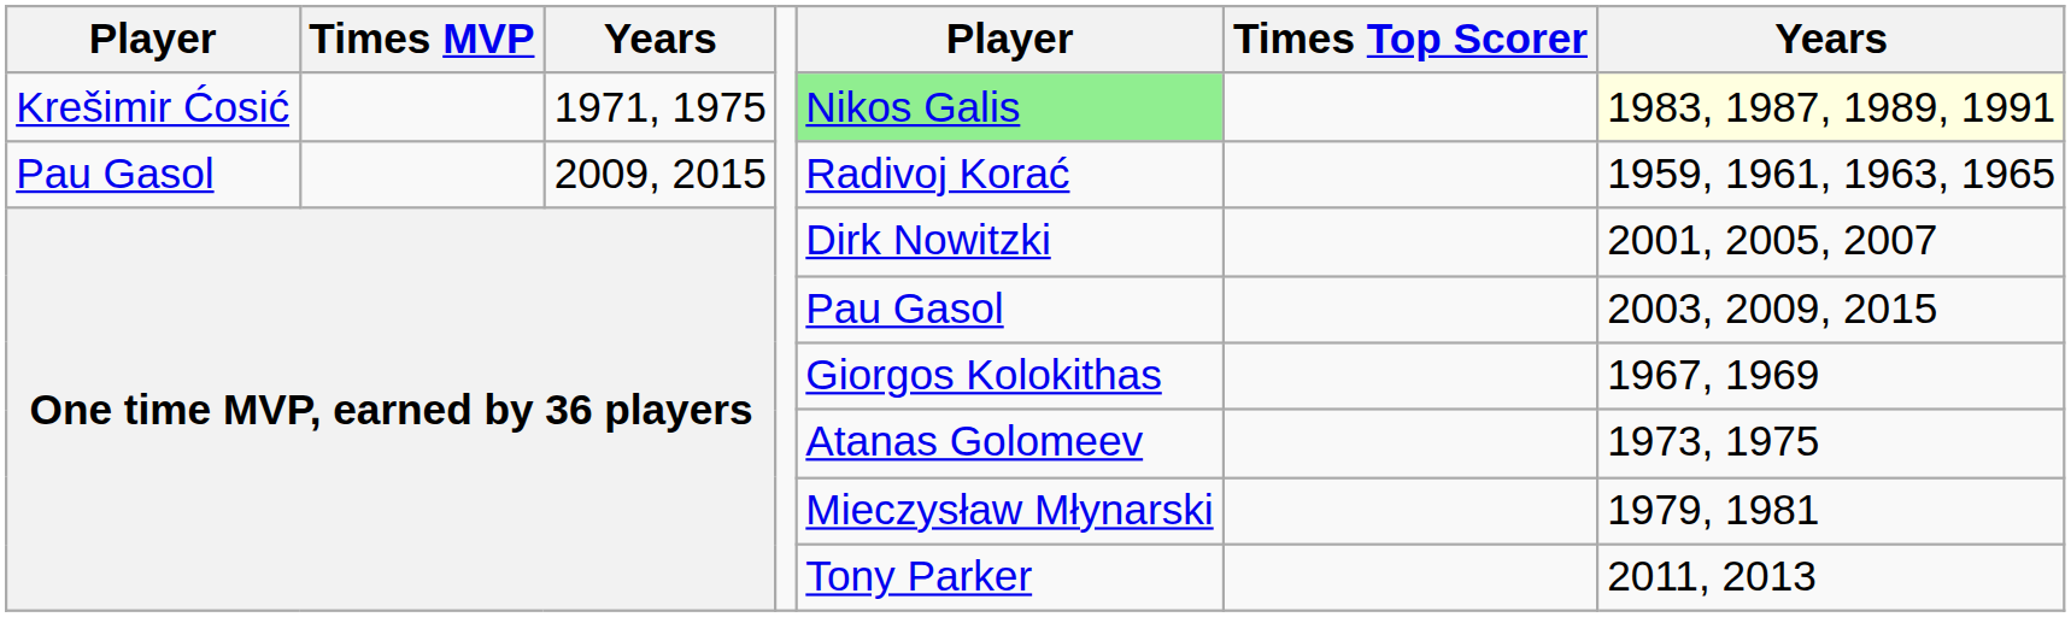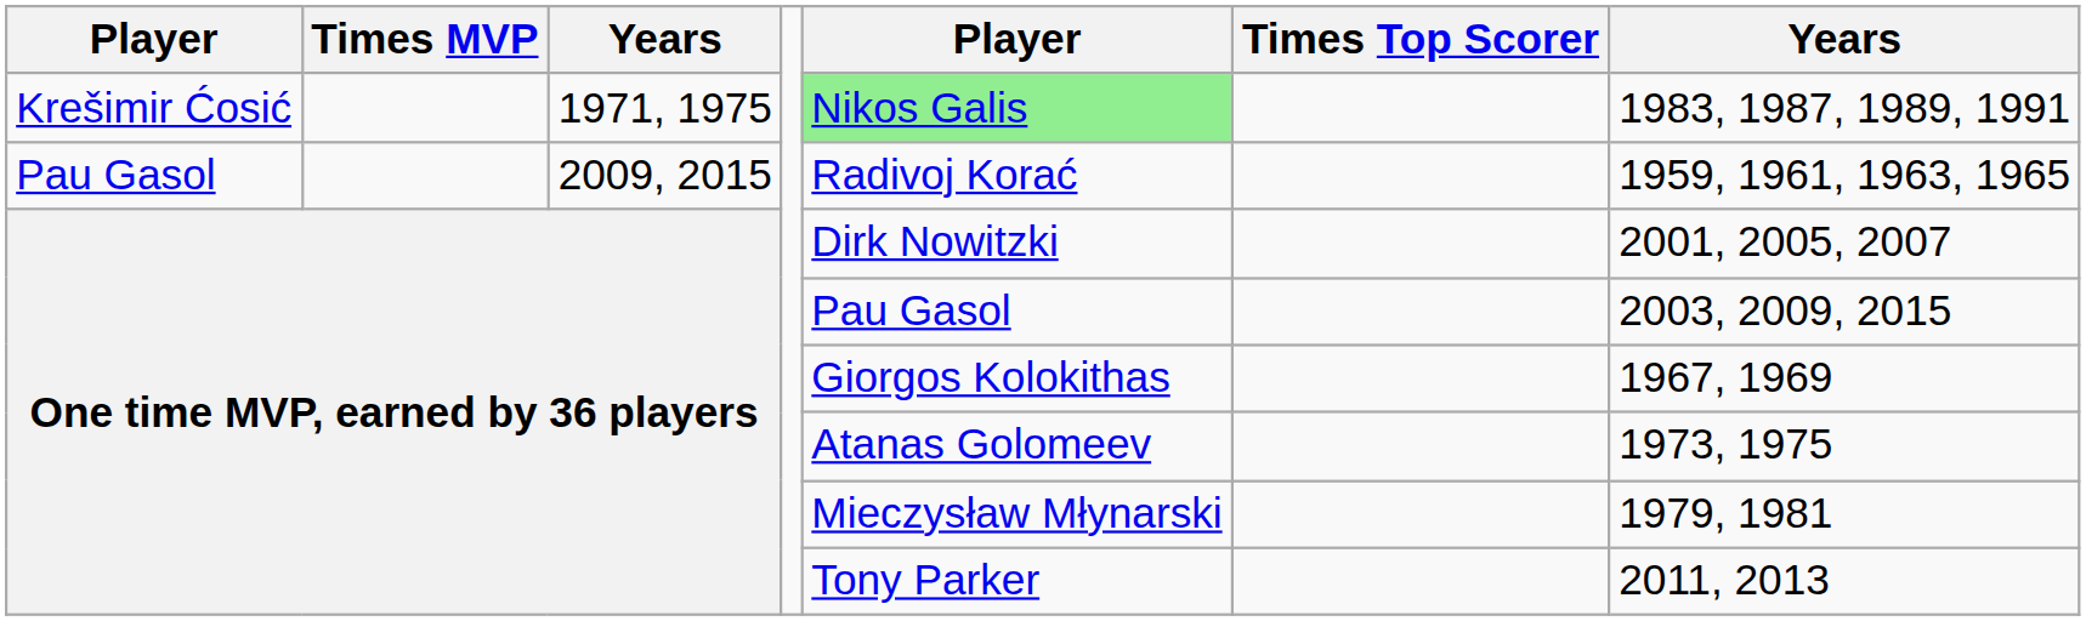Krešimir Ćosić | column 7: lightyellow background -> no background
